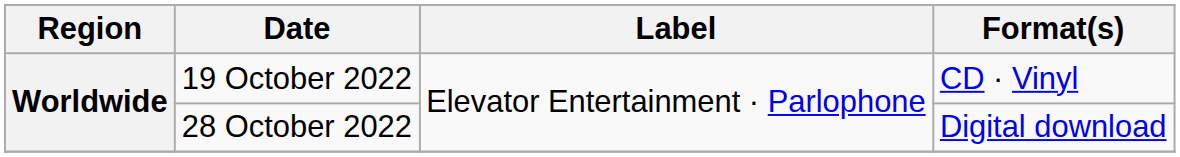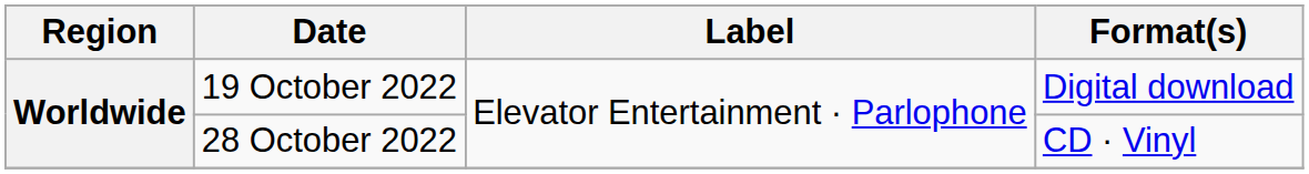19 October 2022 | Format(s): CD · Vinyl -> Digital download
28 October 2022 | Format(s): Digital download -> CD · Vinyl
